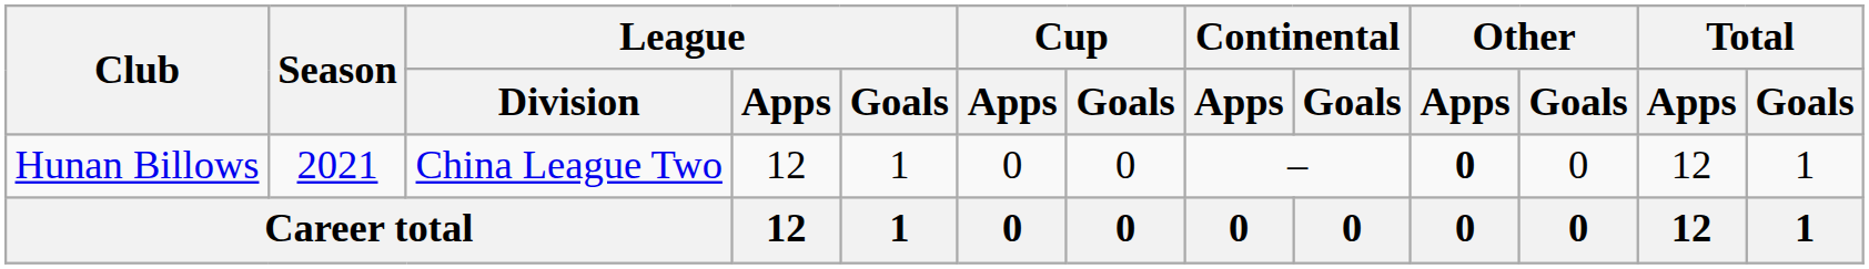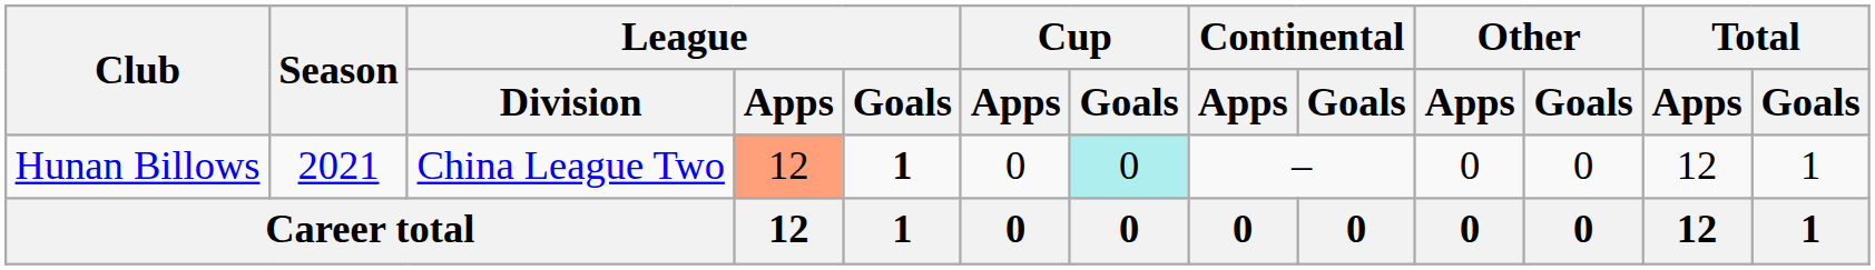Hunan Billows | League / Apps: no background -> lightsalmon background
Hunan Billows | League / Goals: normal -> bold
Hunan Billows | Cup / Goals: no background -> paleturquoise background
Hunan Billows | Other / Apps: bold -> normal
